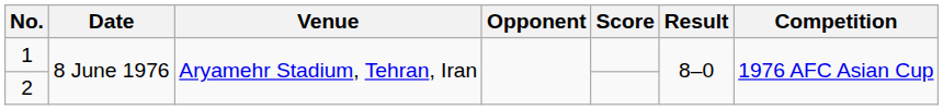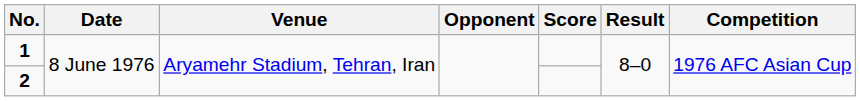1 | No.: normal -> bold
2 | No.: normal -> bold
